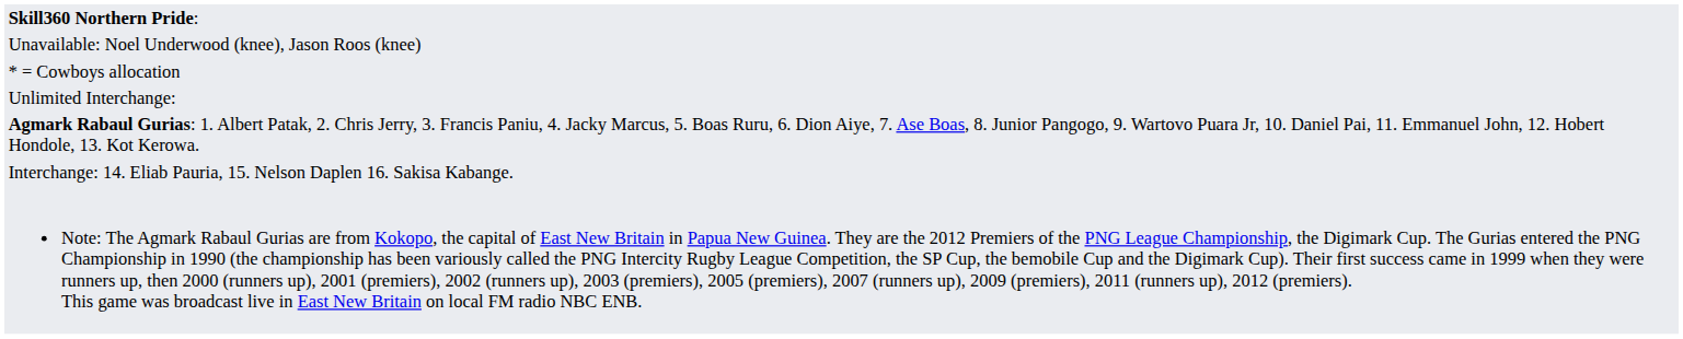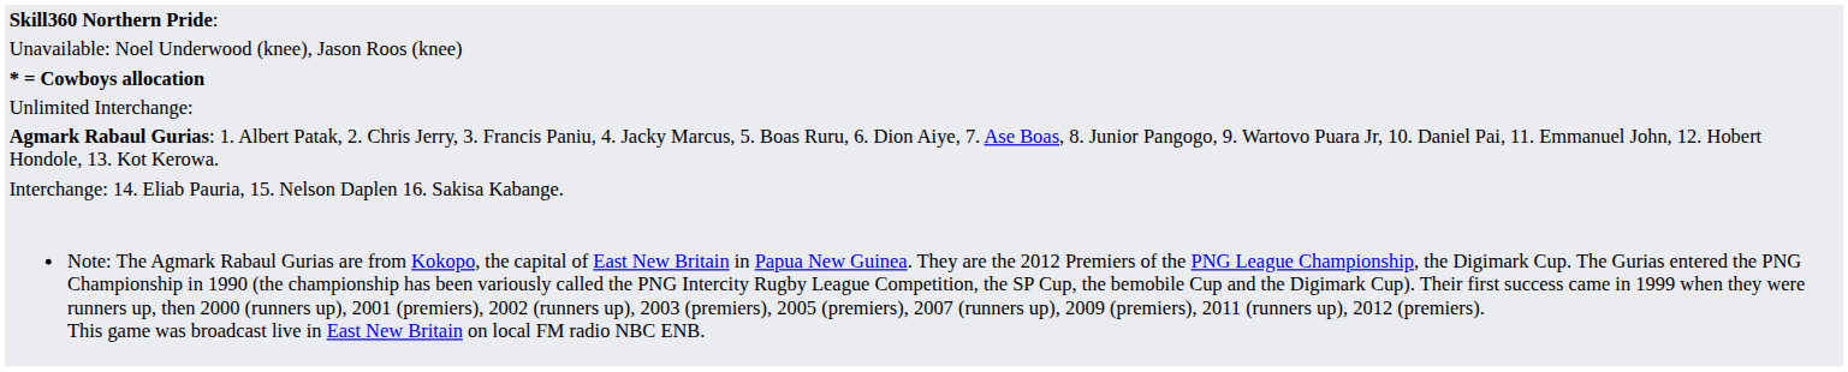row 3 | column 1: normal -> bold
